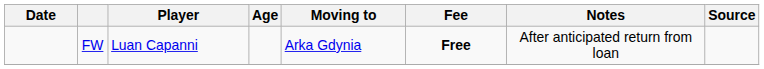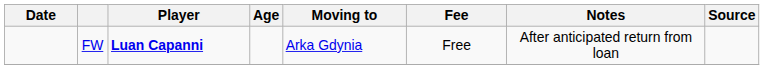FW | Player: normal -> bold
FW | Fee: bold -> normal
